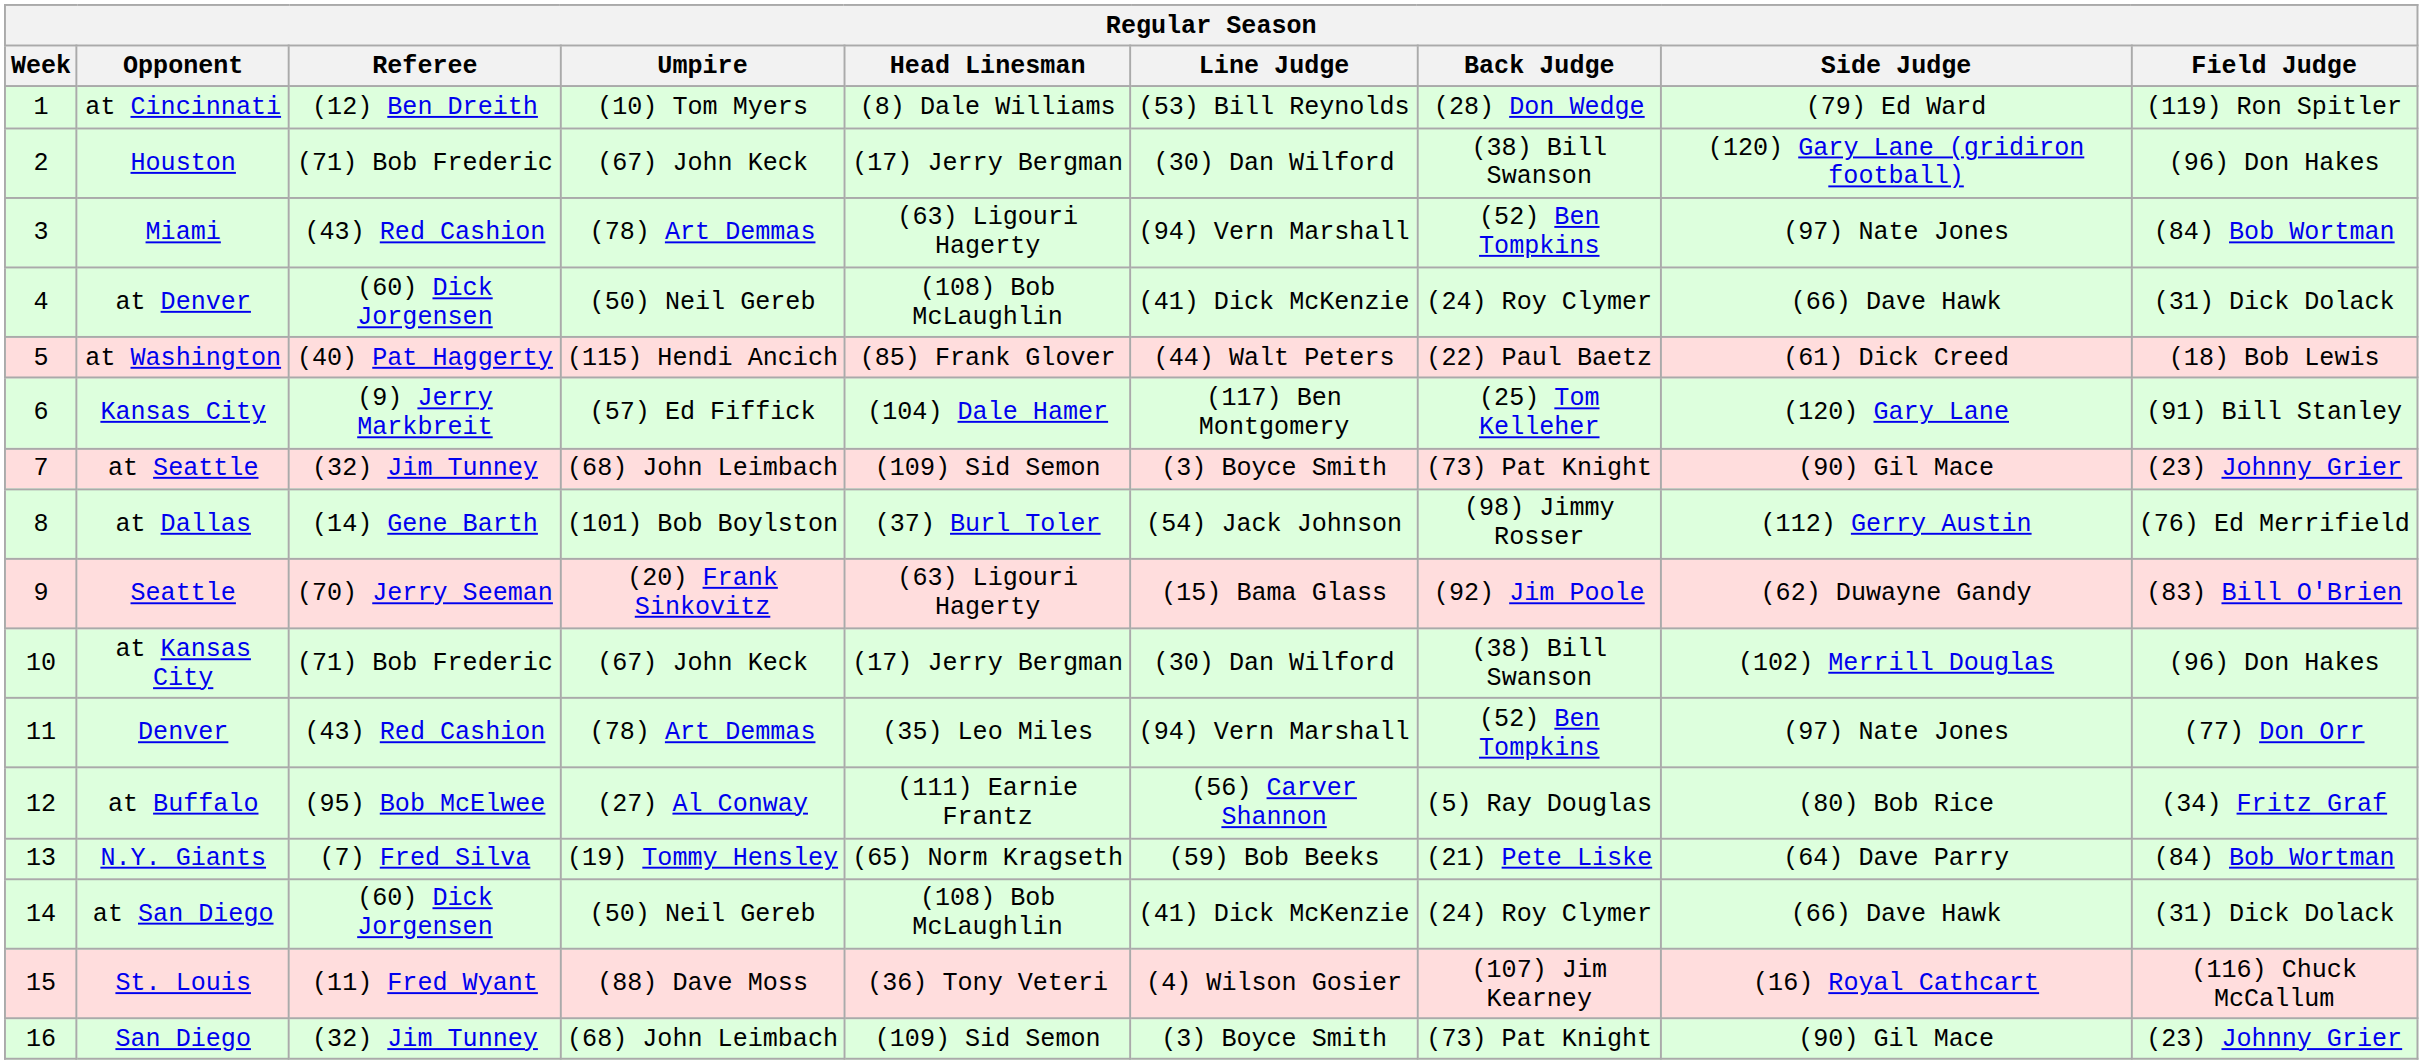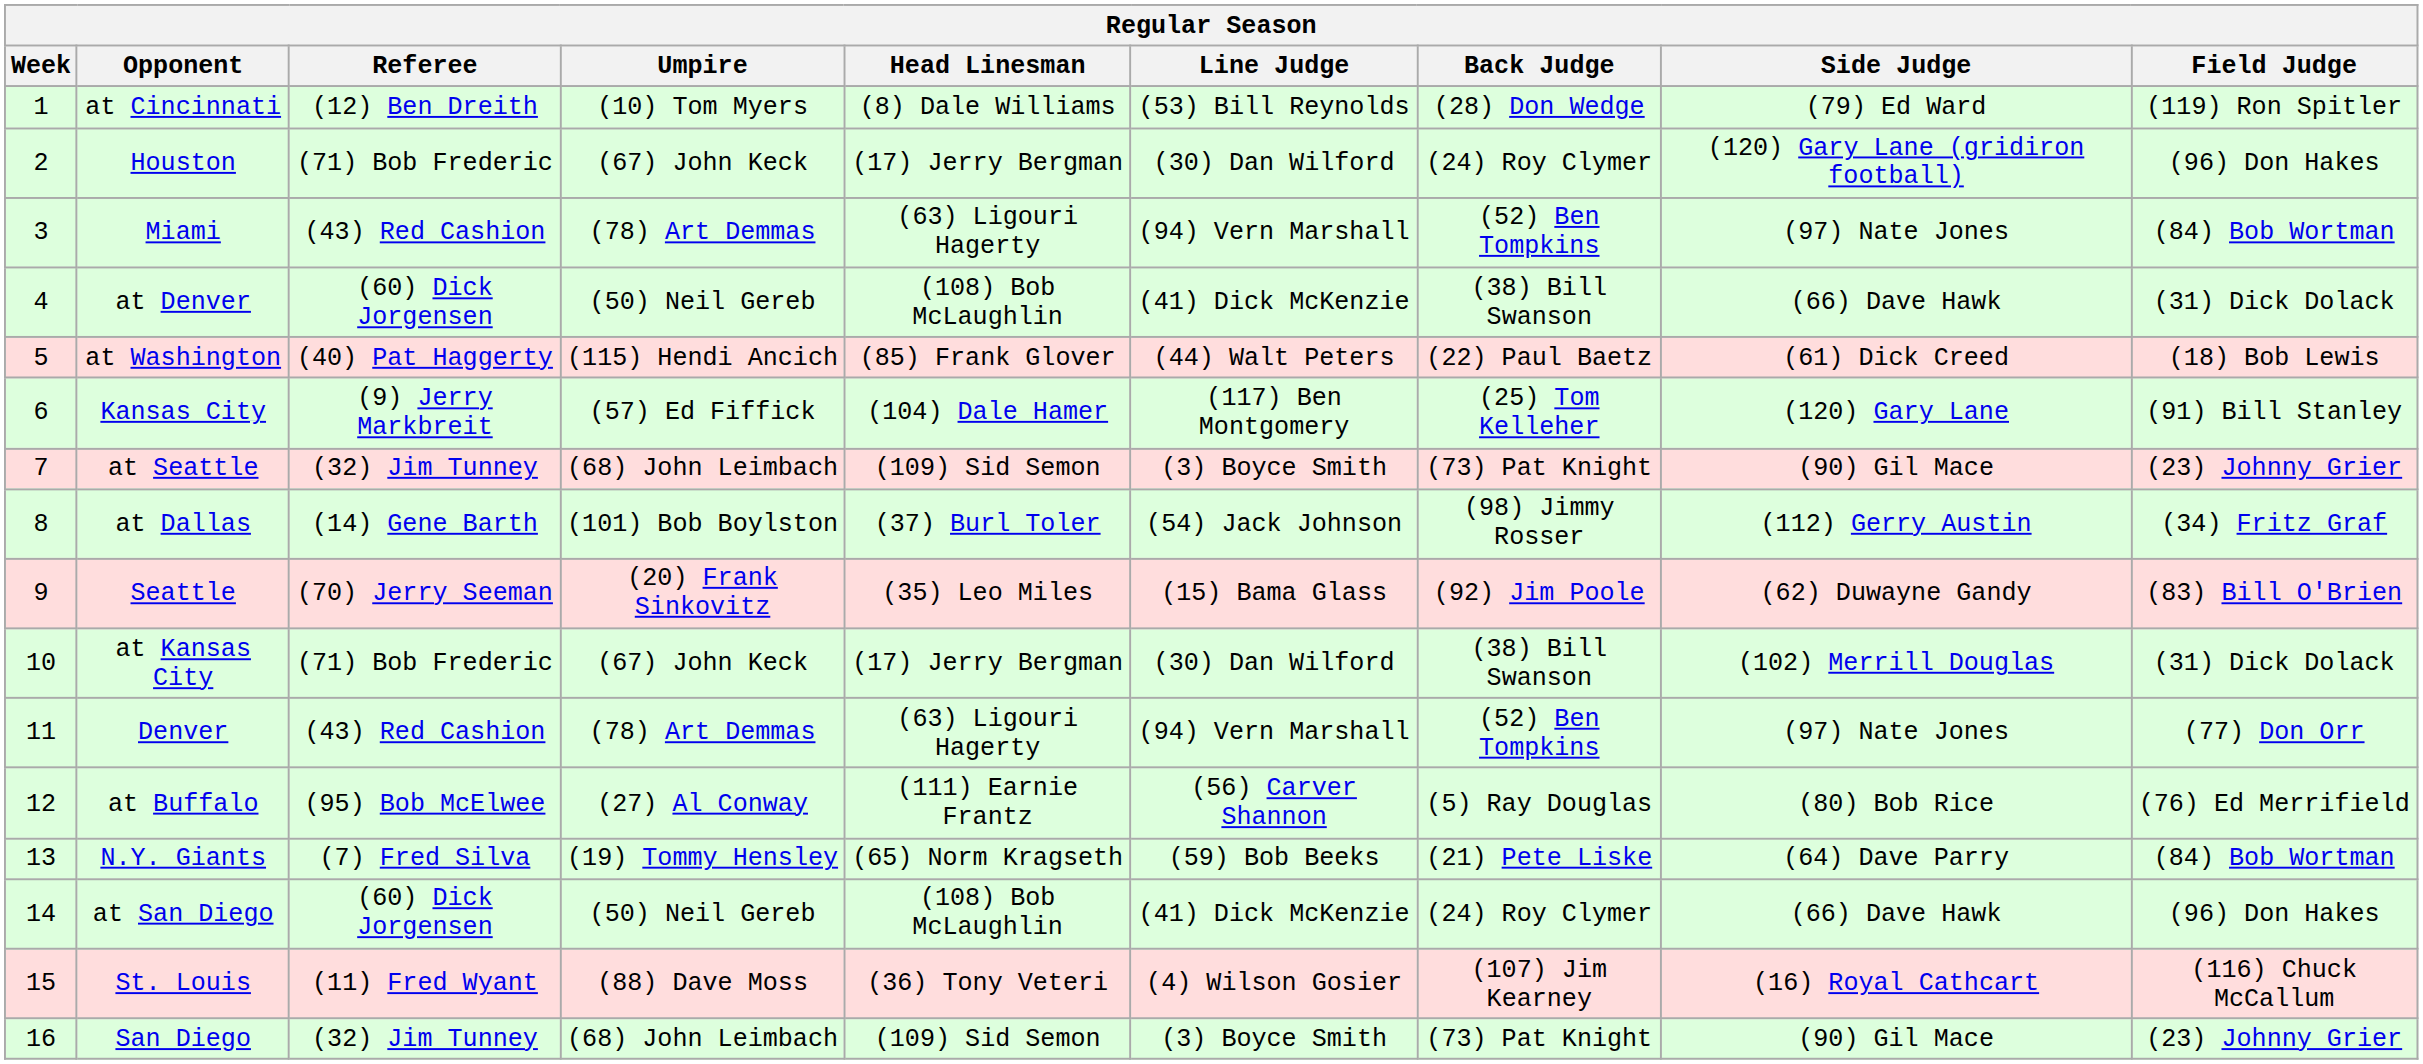Houston | Back Judge: (38) Bill Swanson -> (24) Roy Clymer
at Denver | Back Judge: (24) Roy Clymer -> (38) Bill Swanson
at Dallas | Field Judge: (76) Ed Merrifield -> (34) Fritz Graf
Seattle | Head Linesman: (63) Ligouri Hagerty -> (35) Leo Miles
at Kansas City | Field Judge: (96) Don Hakes -> (31) Dick Dolack
Denver | Head Linesman: (35) Leo Miles -> (63) Ligouri Hagerty
at Buffalo | Field Judge: (34) Fritz Graf -> (76) Ed Merrifield
at San Diego | Field Judge: (31) Dick Dolack -> (96) Don Hakes
